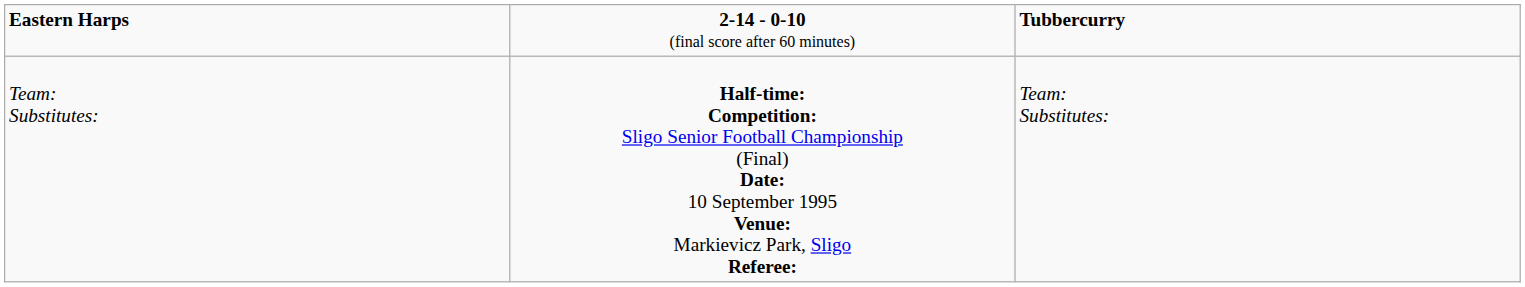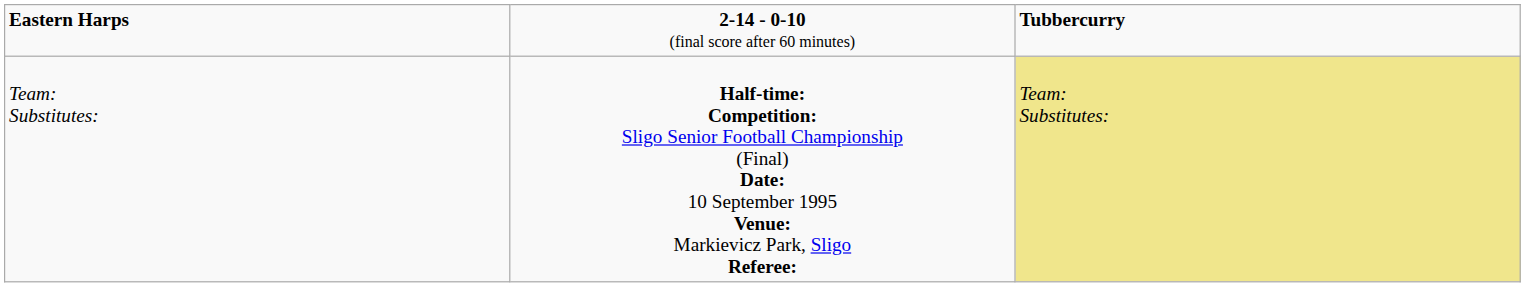row 2 | column 3: no background -> khaki background
